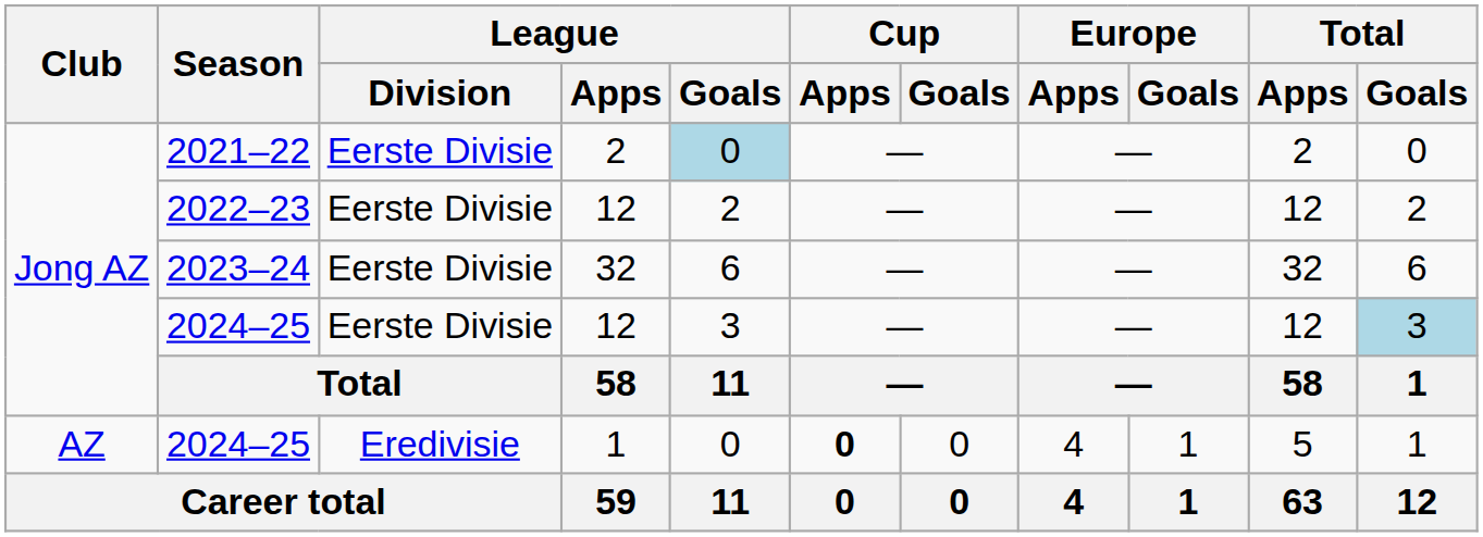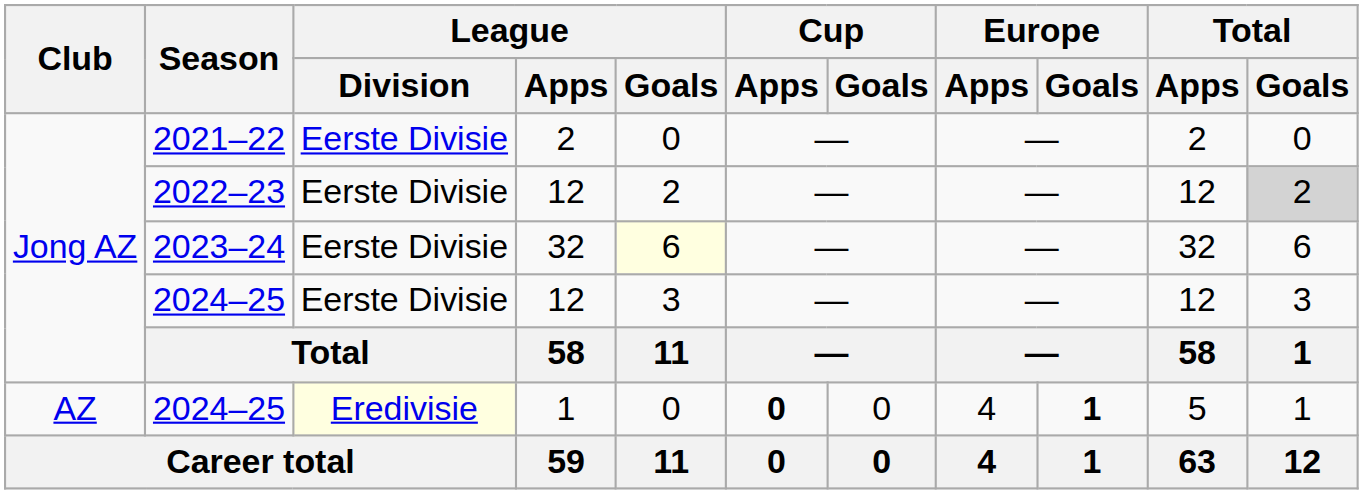2021–22 | League / Goals: lightblue background -> no background
2022–23 | Total / Goals: no background -> lightgrey background
2023–24 | League / Goals: no background -> lightyellow background
2024–25 / 12 | Total / Goals: lightblue background -> no background
2024–25 / 1 | League / Division: no background -> lightyellow background
2024–25 / 1 | Europe / Goals: normal -> bold
